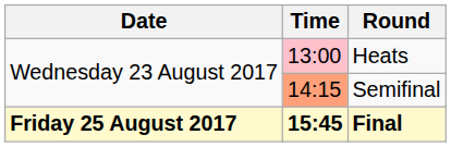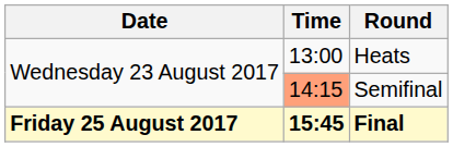Heats | Time: pink background -> no background
